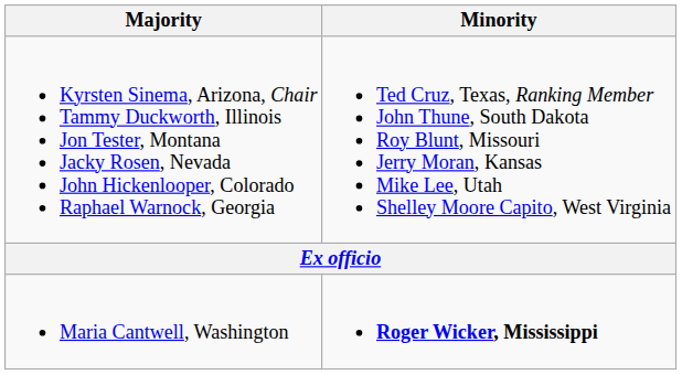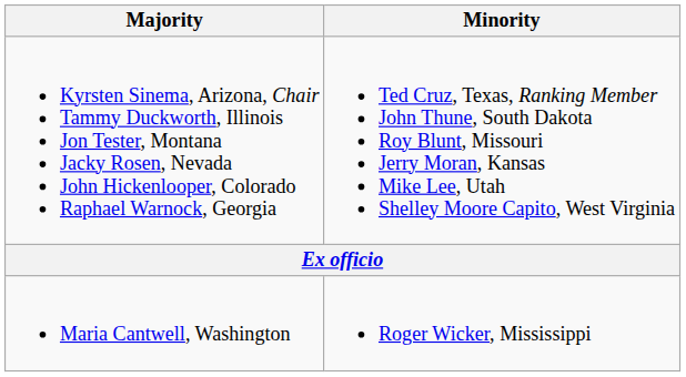Maria Cantwell, Washington | Minority: bold -> normal
